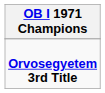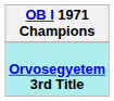row 2 | column 1: no background -> paleturquoise background
